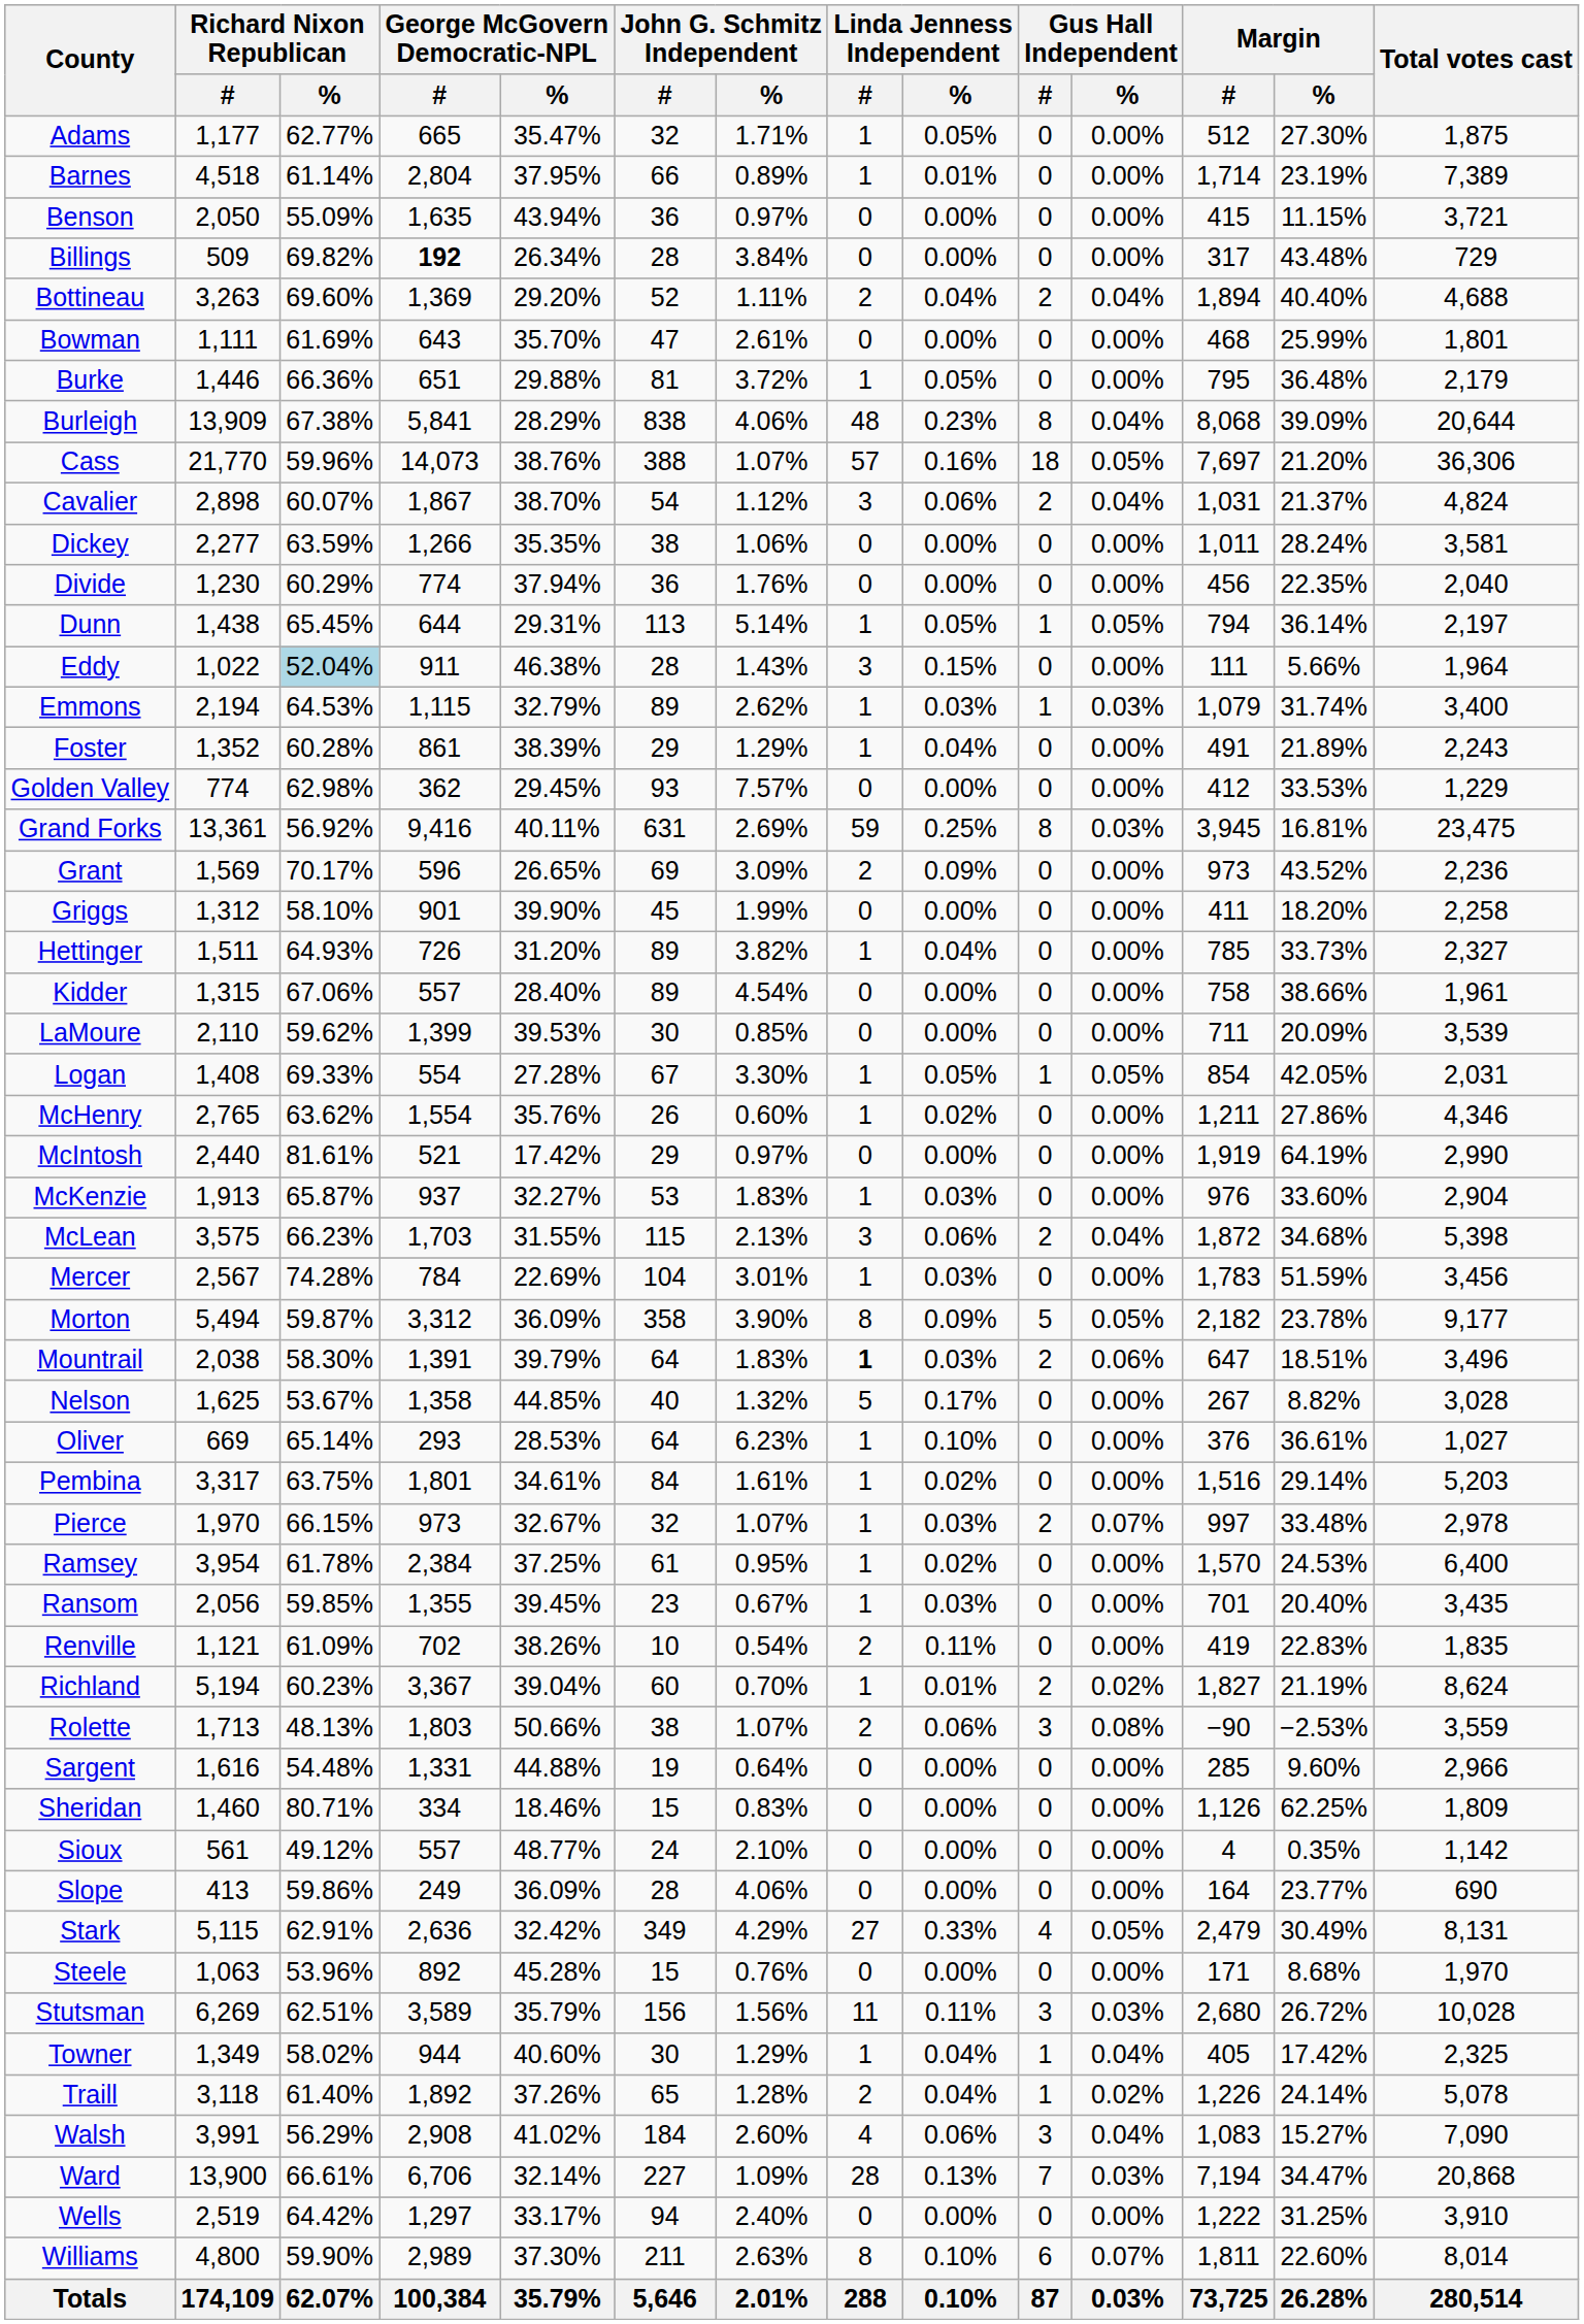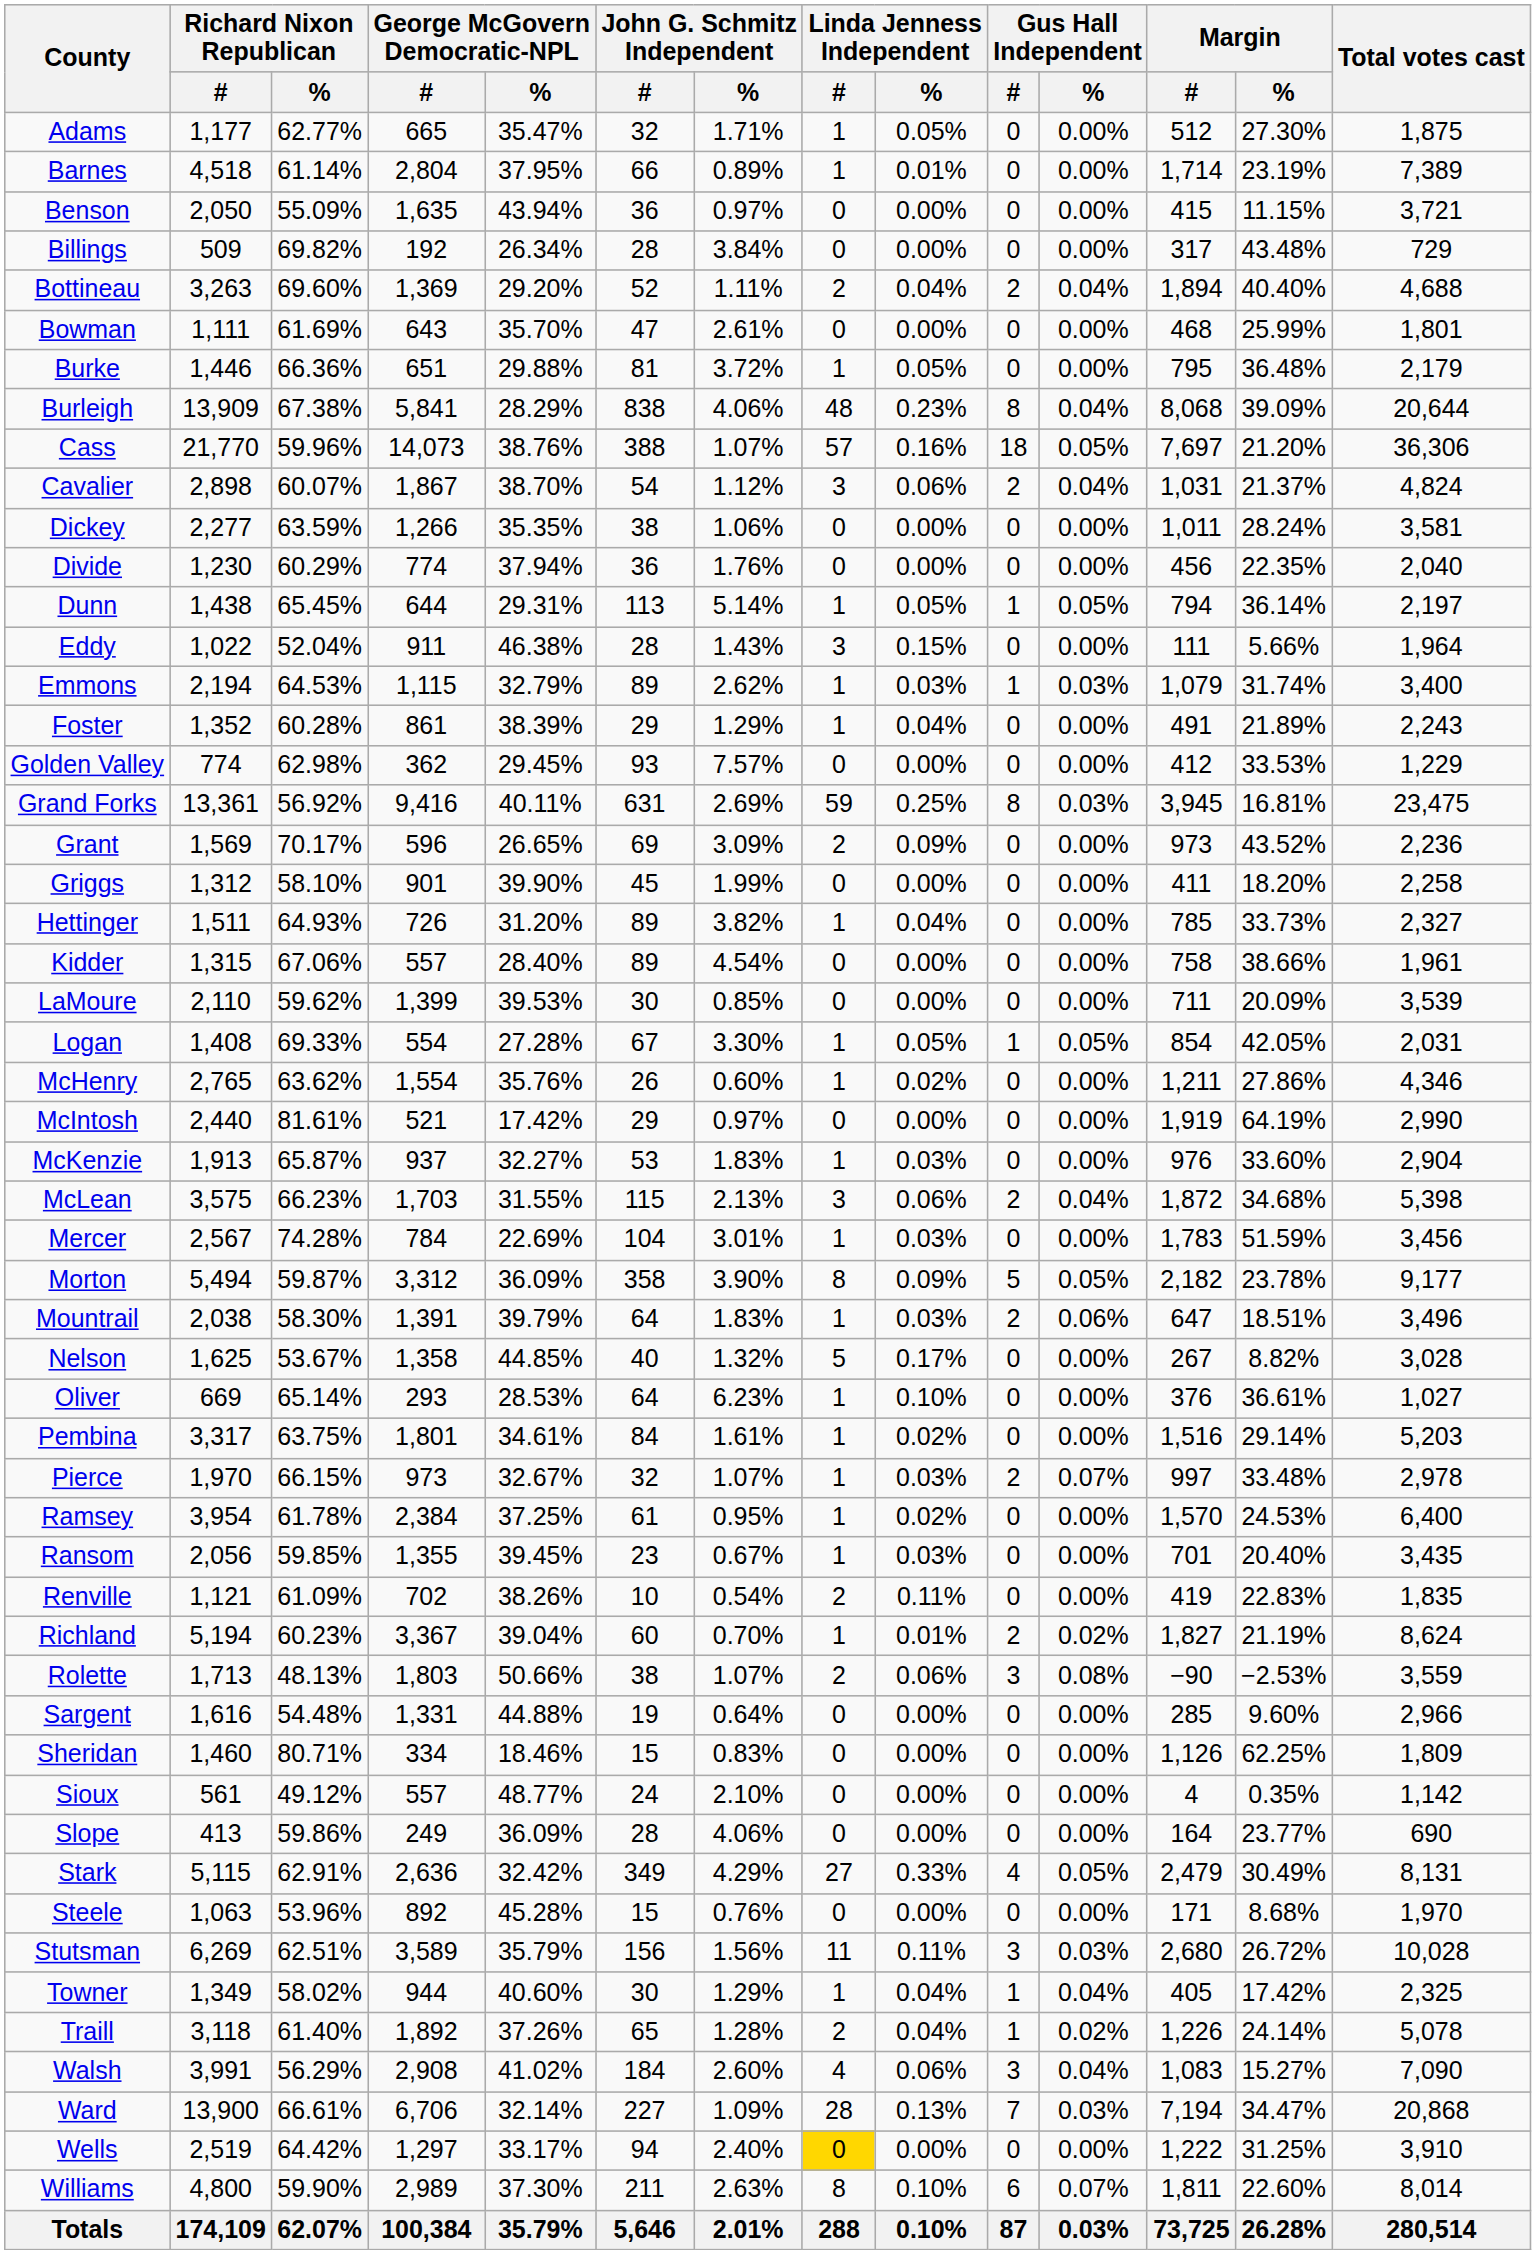Billings | George McGovern Democratic-NPL / #: bold -> normal
Eddy | Richard Nixon Republican / %: lightblue background -> no background
Mountrail | Linda Jenness Independent / #: bold -> normal
Wells | Linda Jenness Independent / #: no background -> gold background
